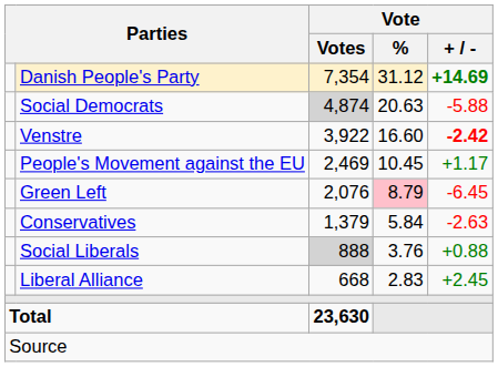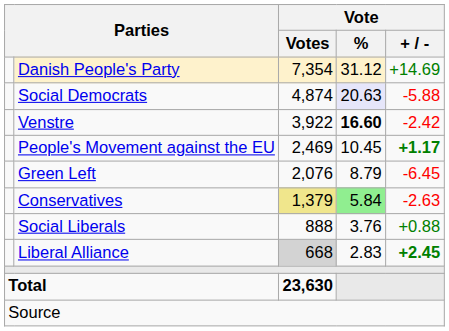Danish People's Party | Vote / + / -: bold -> normal
Social Democrats | Vote / Votes: lightgrey background -> no background
Social Democrats | Vote / %: no background -> lavender background
Venstre | Vote / %: normal -> bold
Venstre | Vote / + / -: bold -> normal
People's Movement against the EU | Vote / + / -: normal -> bold
Green Left | Vote / %: pink background -> no background
Conservatives | Vote / Votes: no background -> khaki background
Conservatives | Vote / %: no background -> lightgreen background
Social Liberals | Vote / Votes: lightgrey background -> no background
Liberal Alliance | Vote / Votes: no background -> lightgrey background
Liberal Alliance | Vote / + / -: normal -> bold
